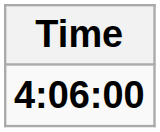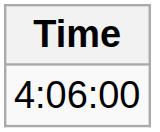row 2 | column 1: bold -> normal
